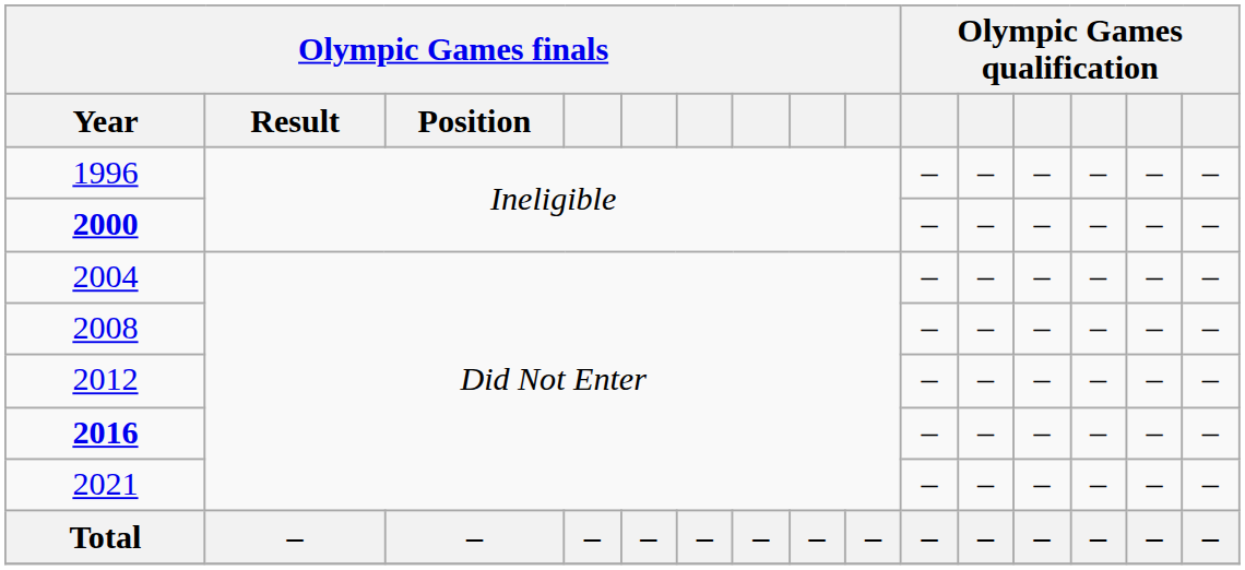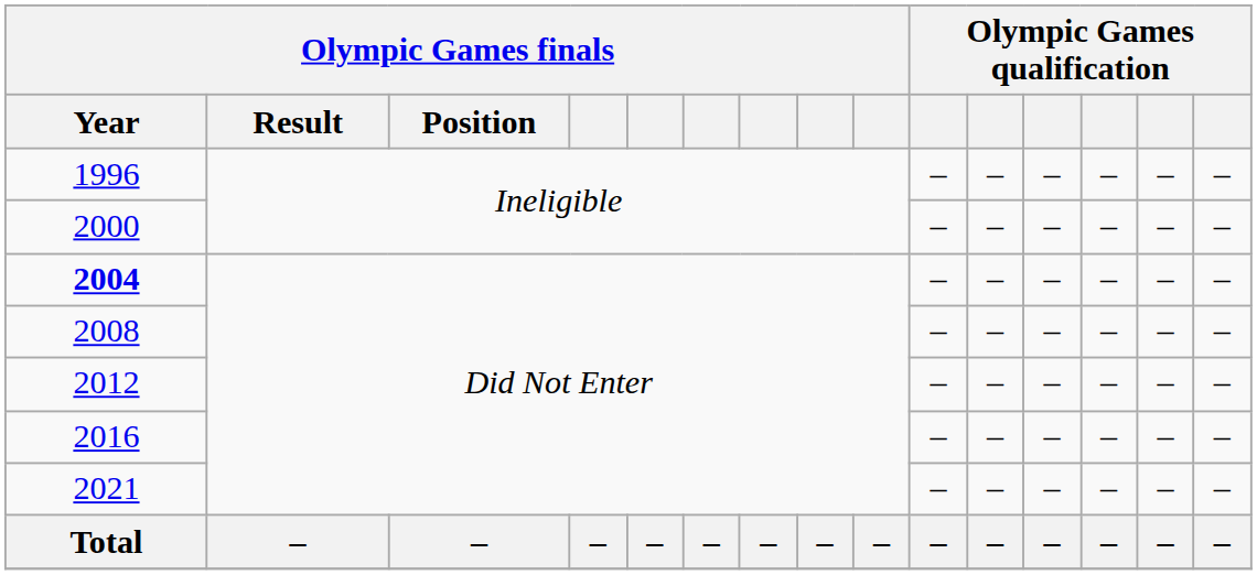2000 | Olympic Games finals / Year: bold -> normal
2004 | Olympic Games finals / Year: normal -> bold
2016 | Olympic Games finals / Year: bold -> normal
